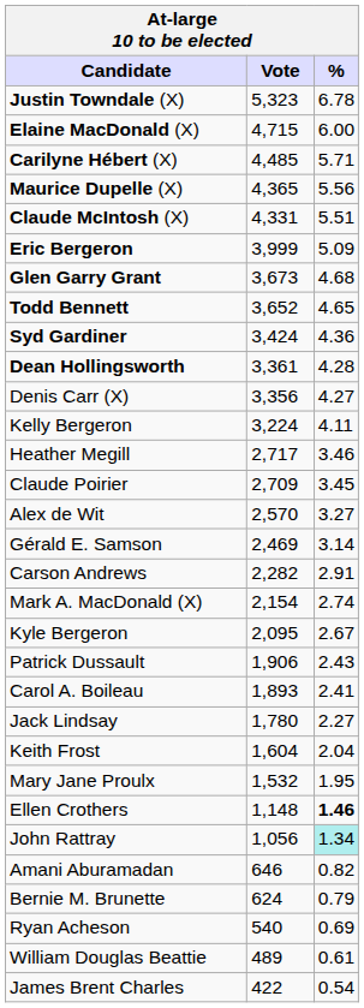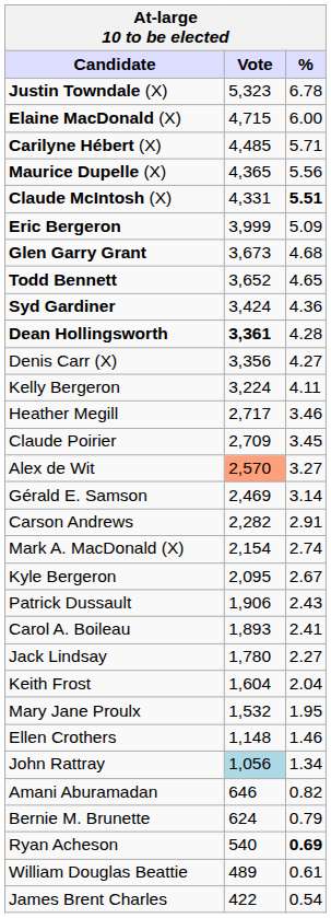Claude McIntosh (X) | %: normal -> bold
Dean Hollingsworth | Vote: normal -> bold
Alex de Wit | Vote: no background -> lightsalmon background
Ellen Crothers | %: bold -> normal
John Rattray | Vote: no background -> lightblue background
John Rattray | %: paleturquoise background -> no background
Ryan Acheson | %: normal -> bold
